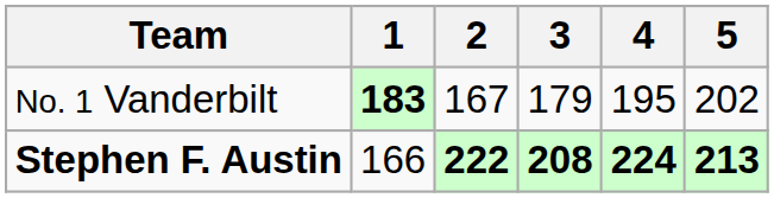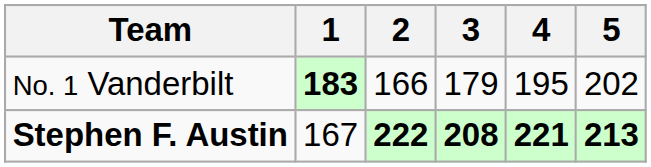No. 1 Vanderbilt | 2: 167 -> 166
Stephen F. Austin | 1: 166 -> 167
Stephen F. Austin | 4: 224 -> 221
